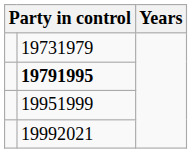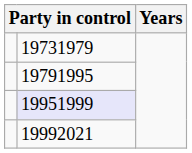19791995 | column 2: bold -> normal
19951999 | column 2: no background -> lavender background
